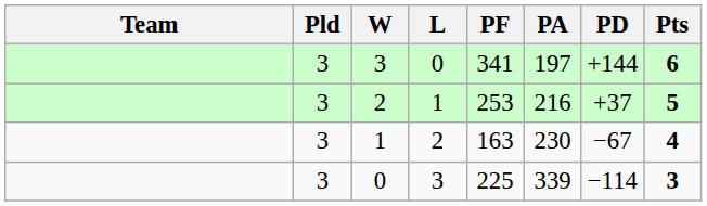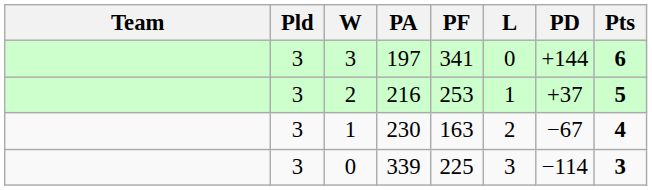columns swapped: L <-> PA
